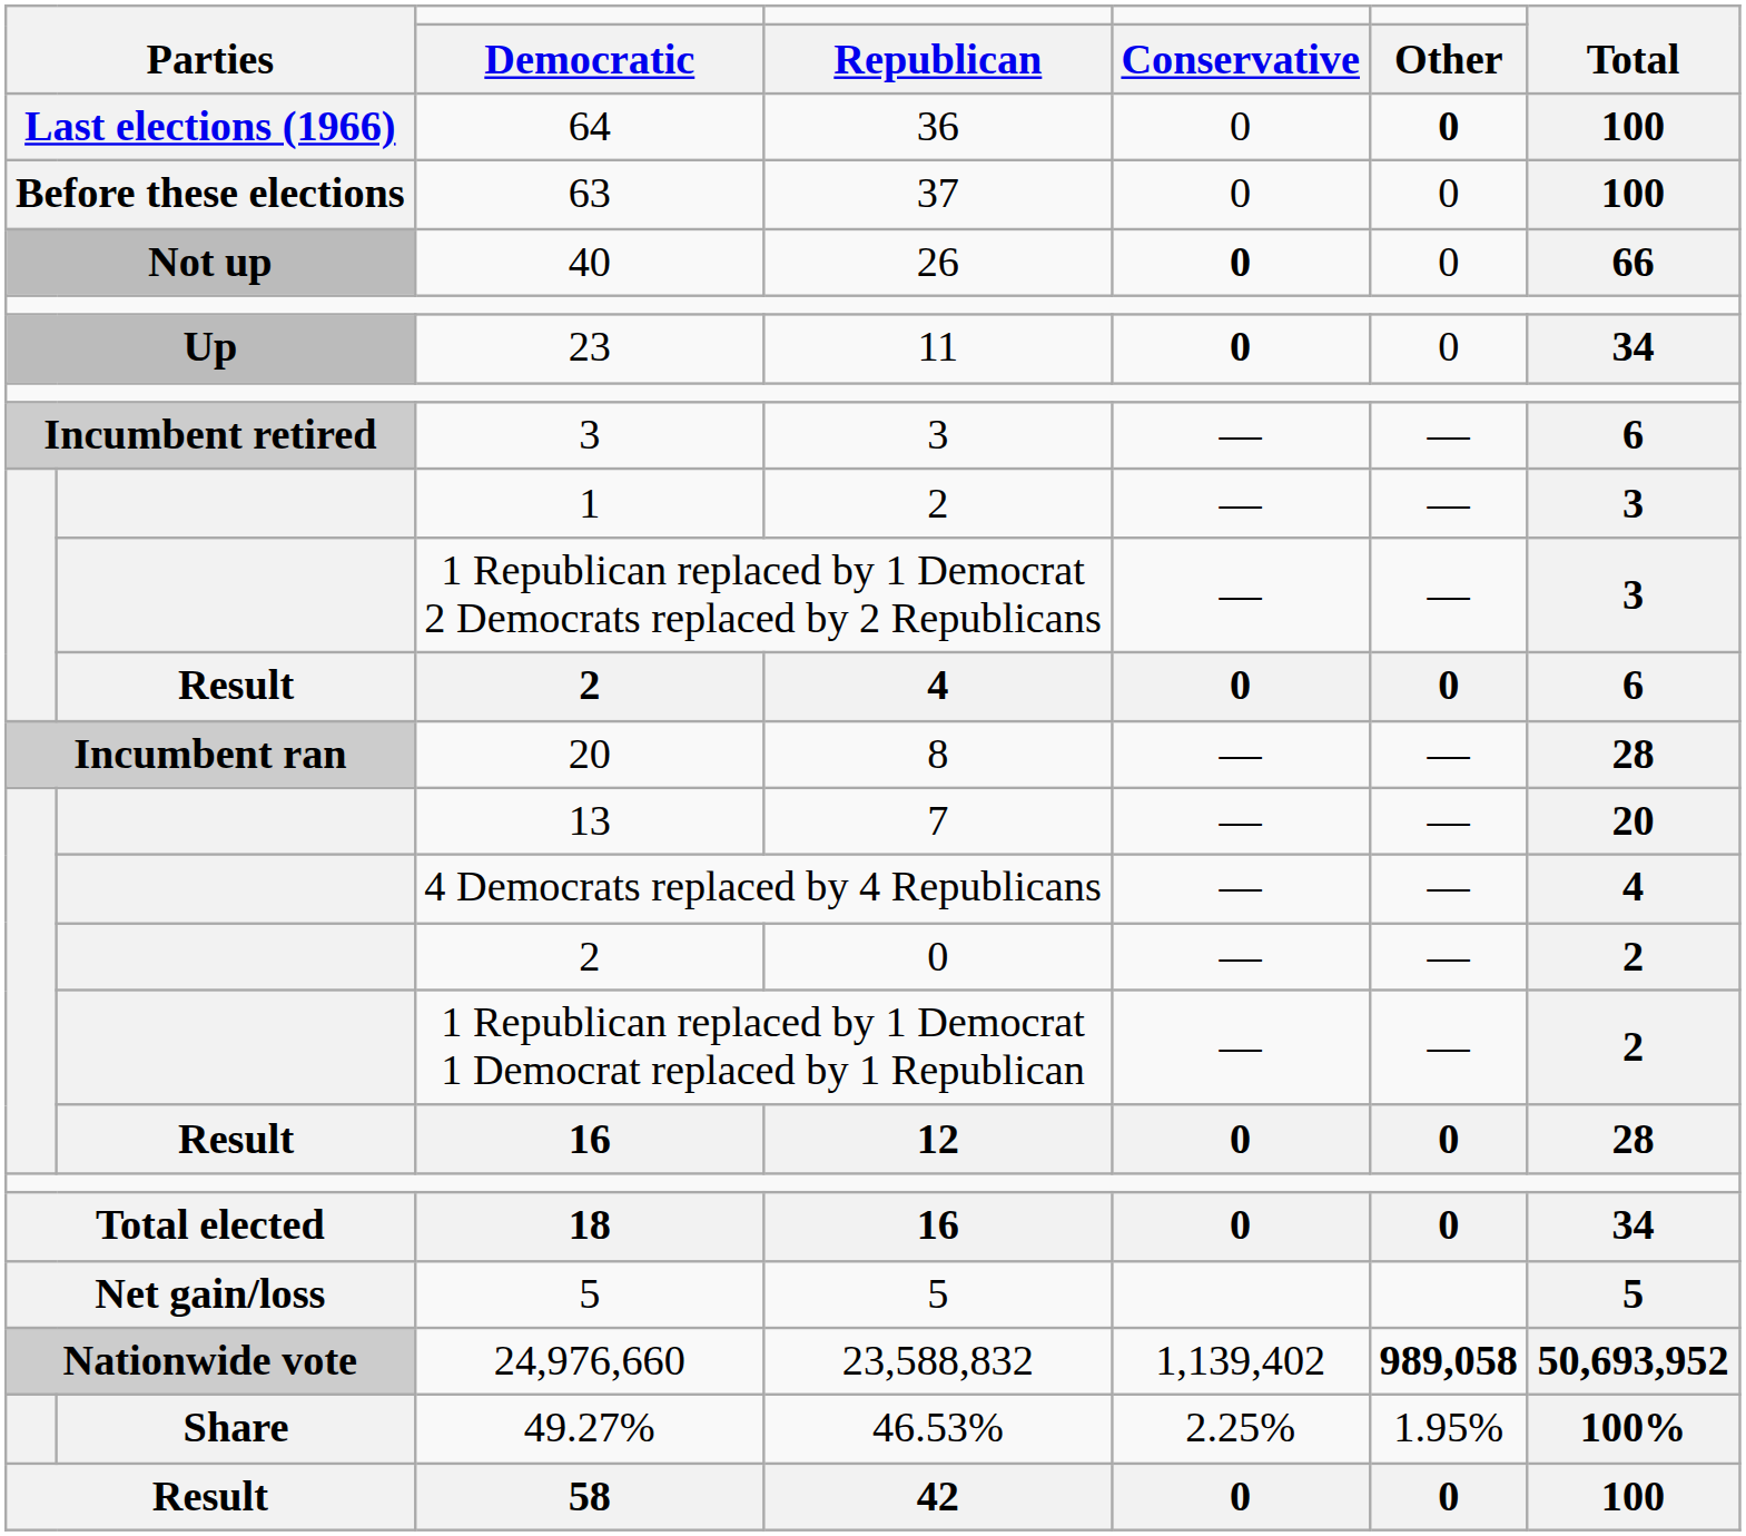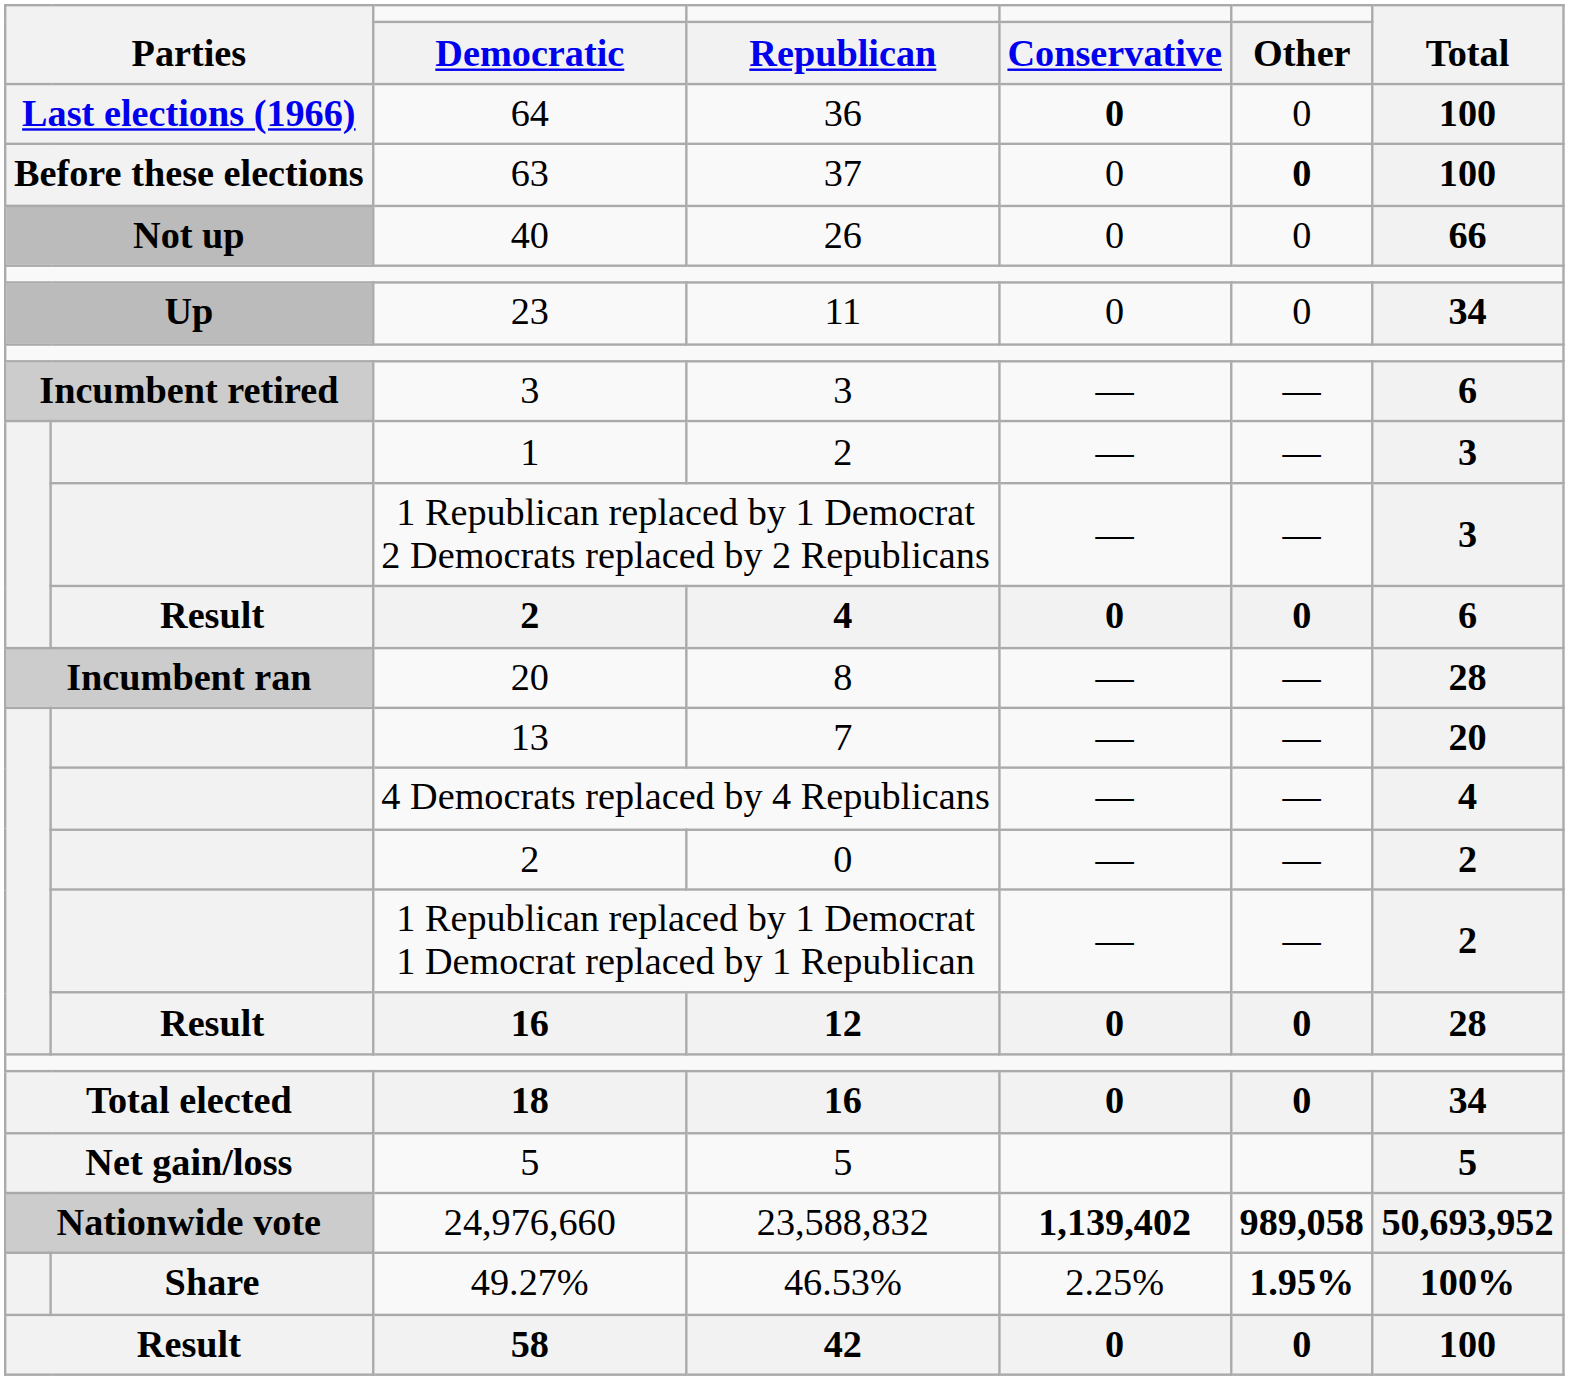64 | Conservative: normal -> bold
64 | Other: bold -> normal
63 | Other: normal -> bold
40 | Conservative: bold -> normal
23 | Conservative: bold -> normal
24,976,660 | Conservative: normal -> bold
49.27% | Other: normal -> bold
